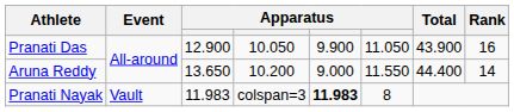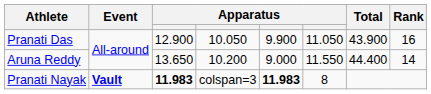Pranati Nayak | Event: normal -> bold
Pranati Nayak | column 3: normal -> bold
